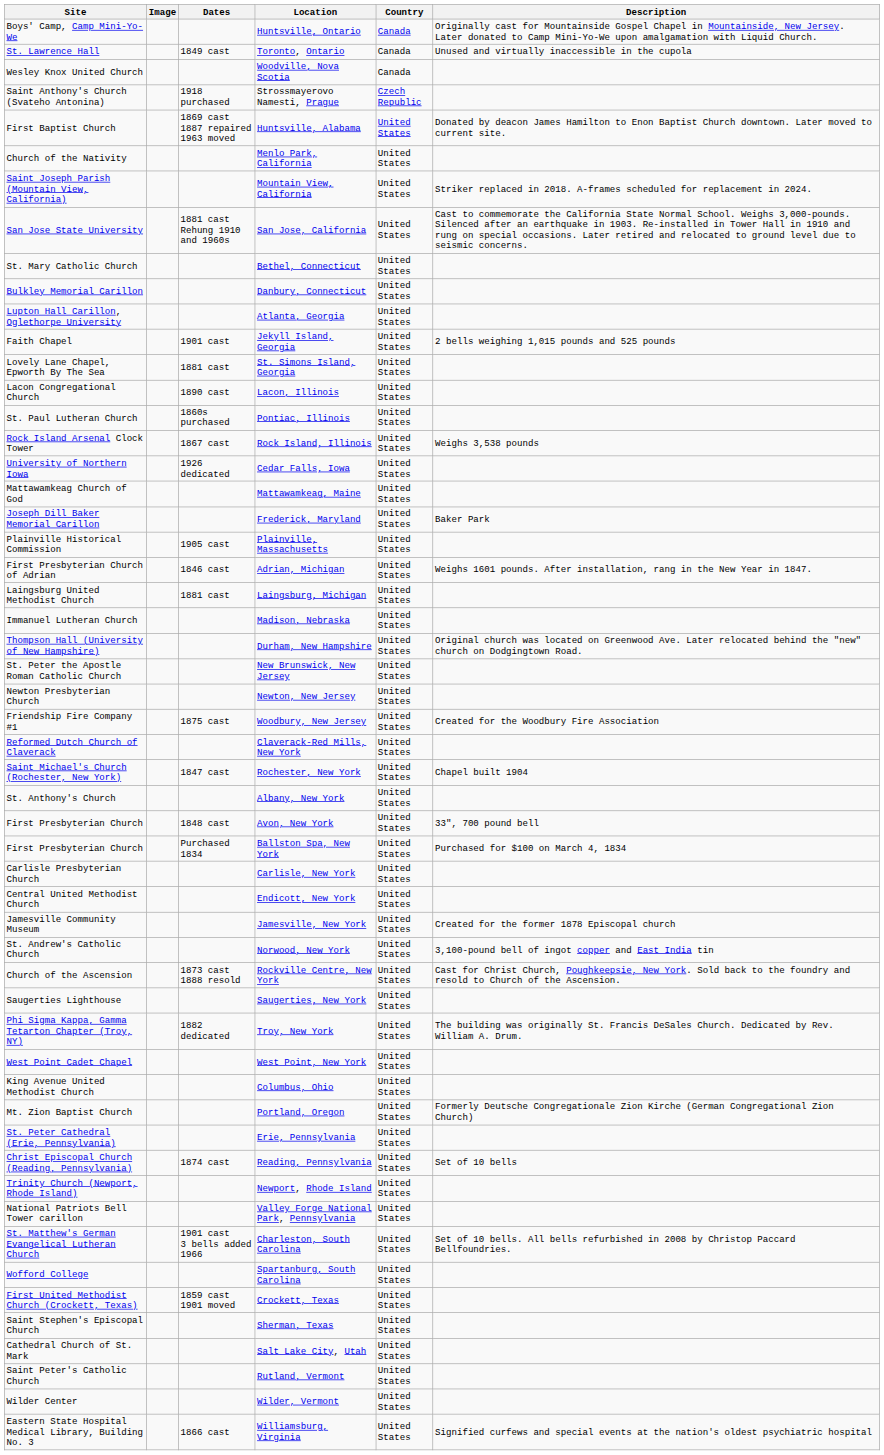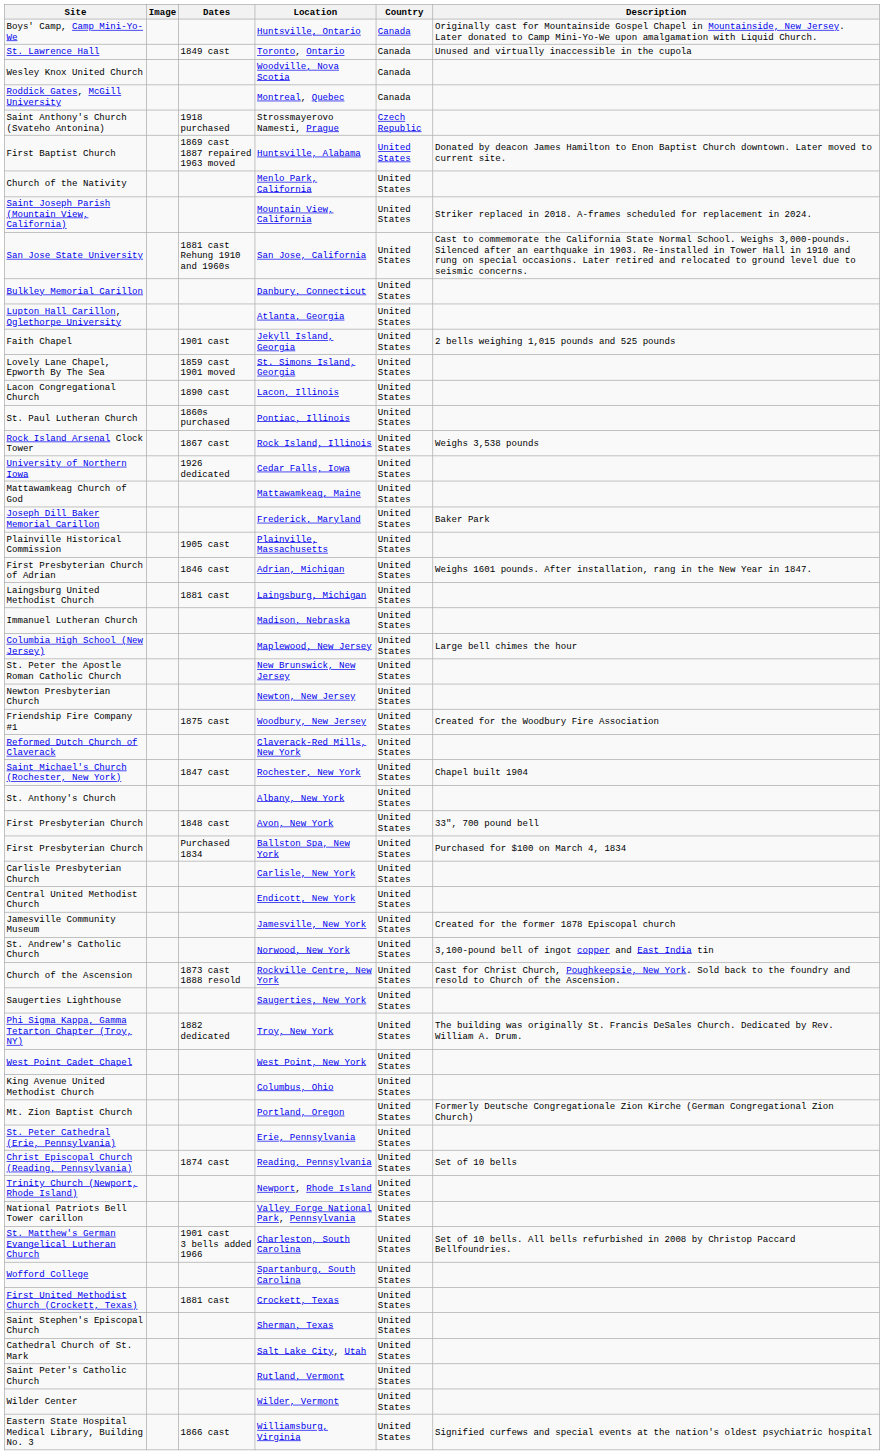+ row: Roddick Gates, McGill University | Montreal, Quebec | Canada
- row: St. Mary Catholic Church | Bethel, Connecticut | United States
St. Simons Island, Georgia | Dates: 1881 cast -> 1859 cast 1901 moved
- row: Thompson Hall (University of New Hampshire) | Durham, New Hampshire | United States | Original church was located on Greenwood Ave. Later relocated behind the "new" church on Dodgingtown Road.
+ row: Columbia High School (New Jersey) | Maplewood, New Jersey | United States | Large bell chimes the hour
Crockett, Texas | Dates: 1859 cast 1901 moved -> 1881 cast
